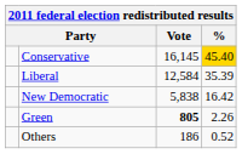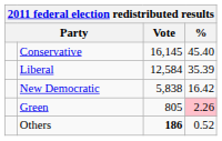Conservative | %: gold background -> no background
Green | Vote: bold -> normal
Green | %: no background -> pink background
Others | Vote: normal -> bold
